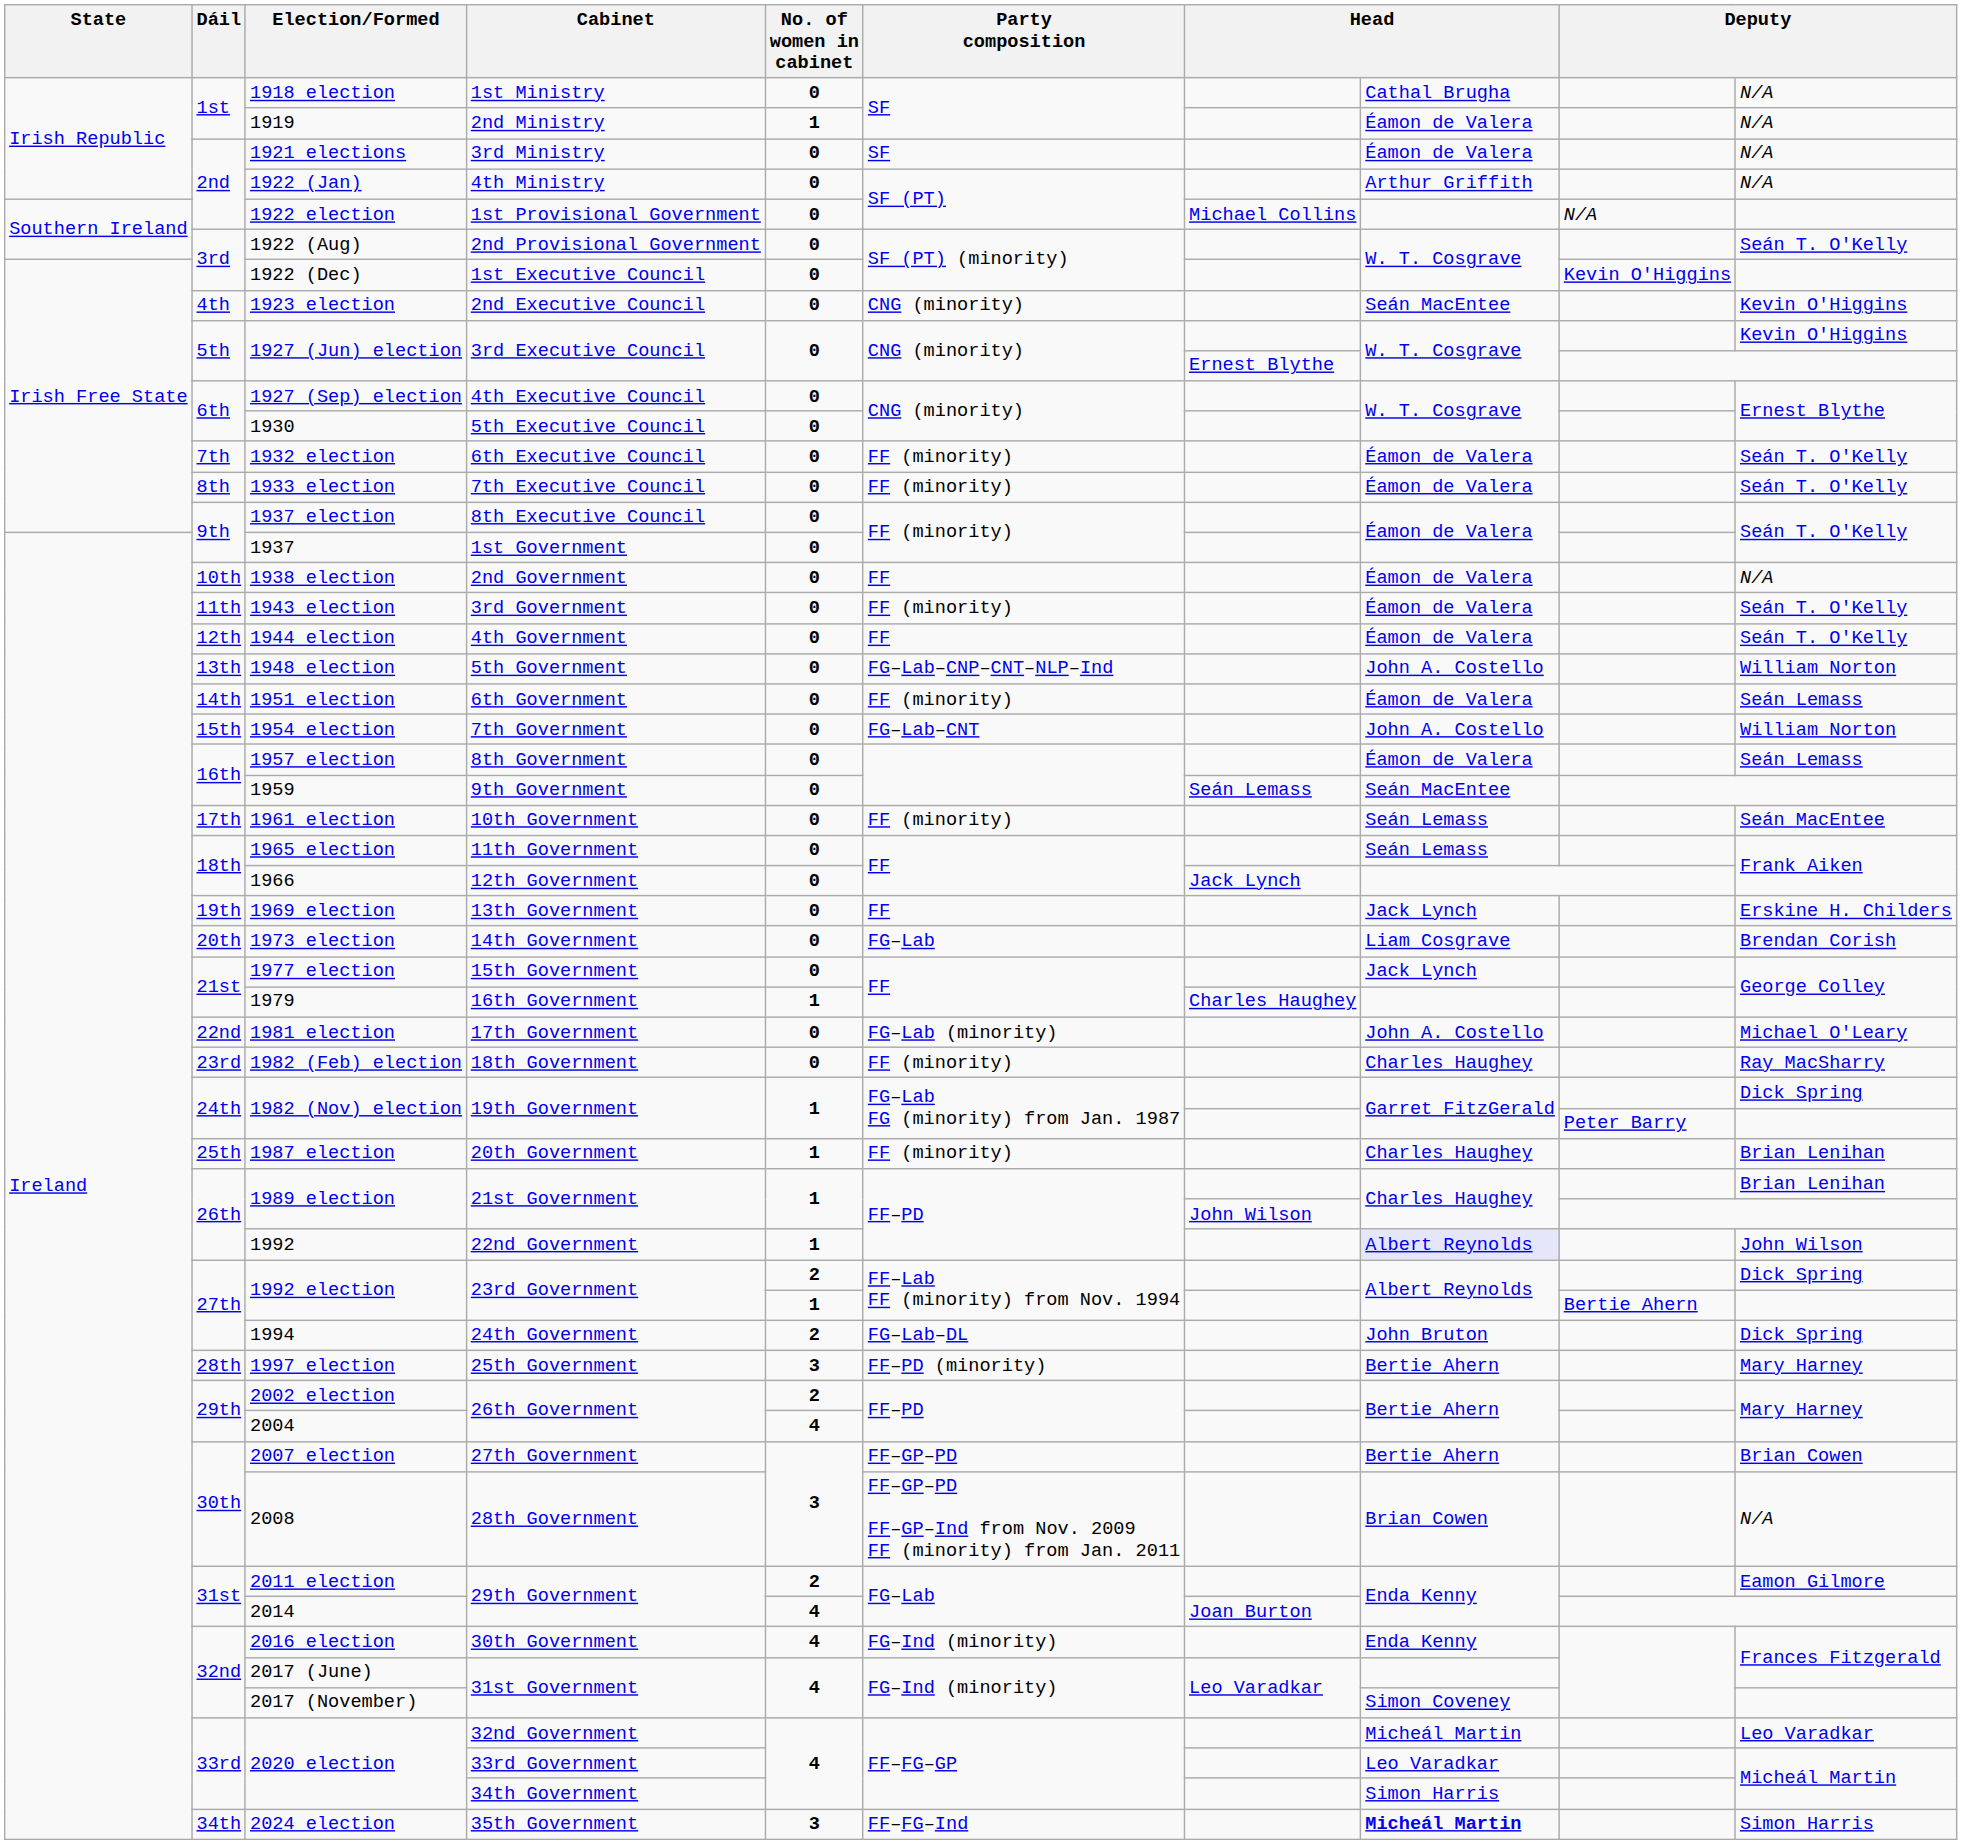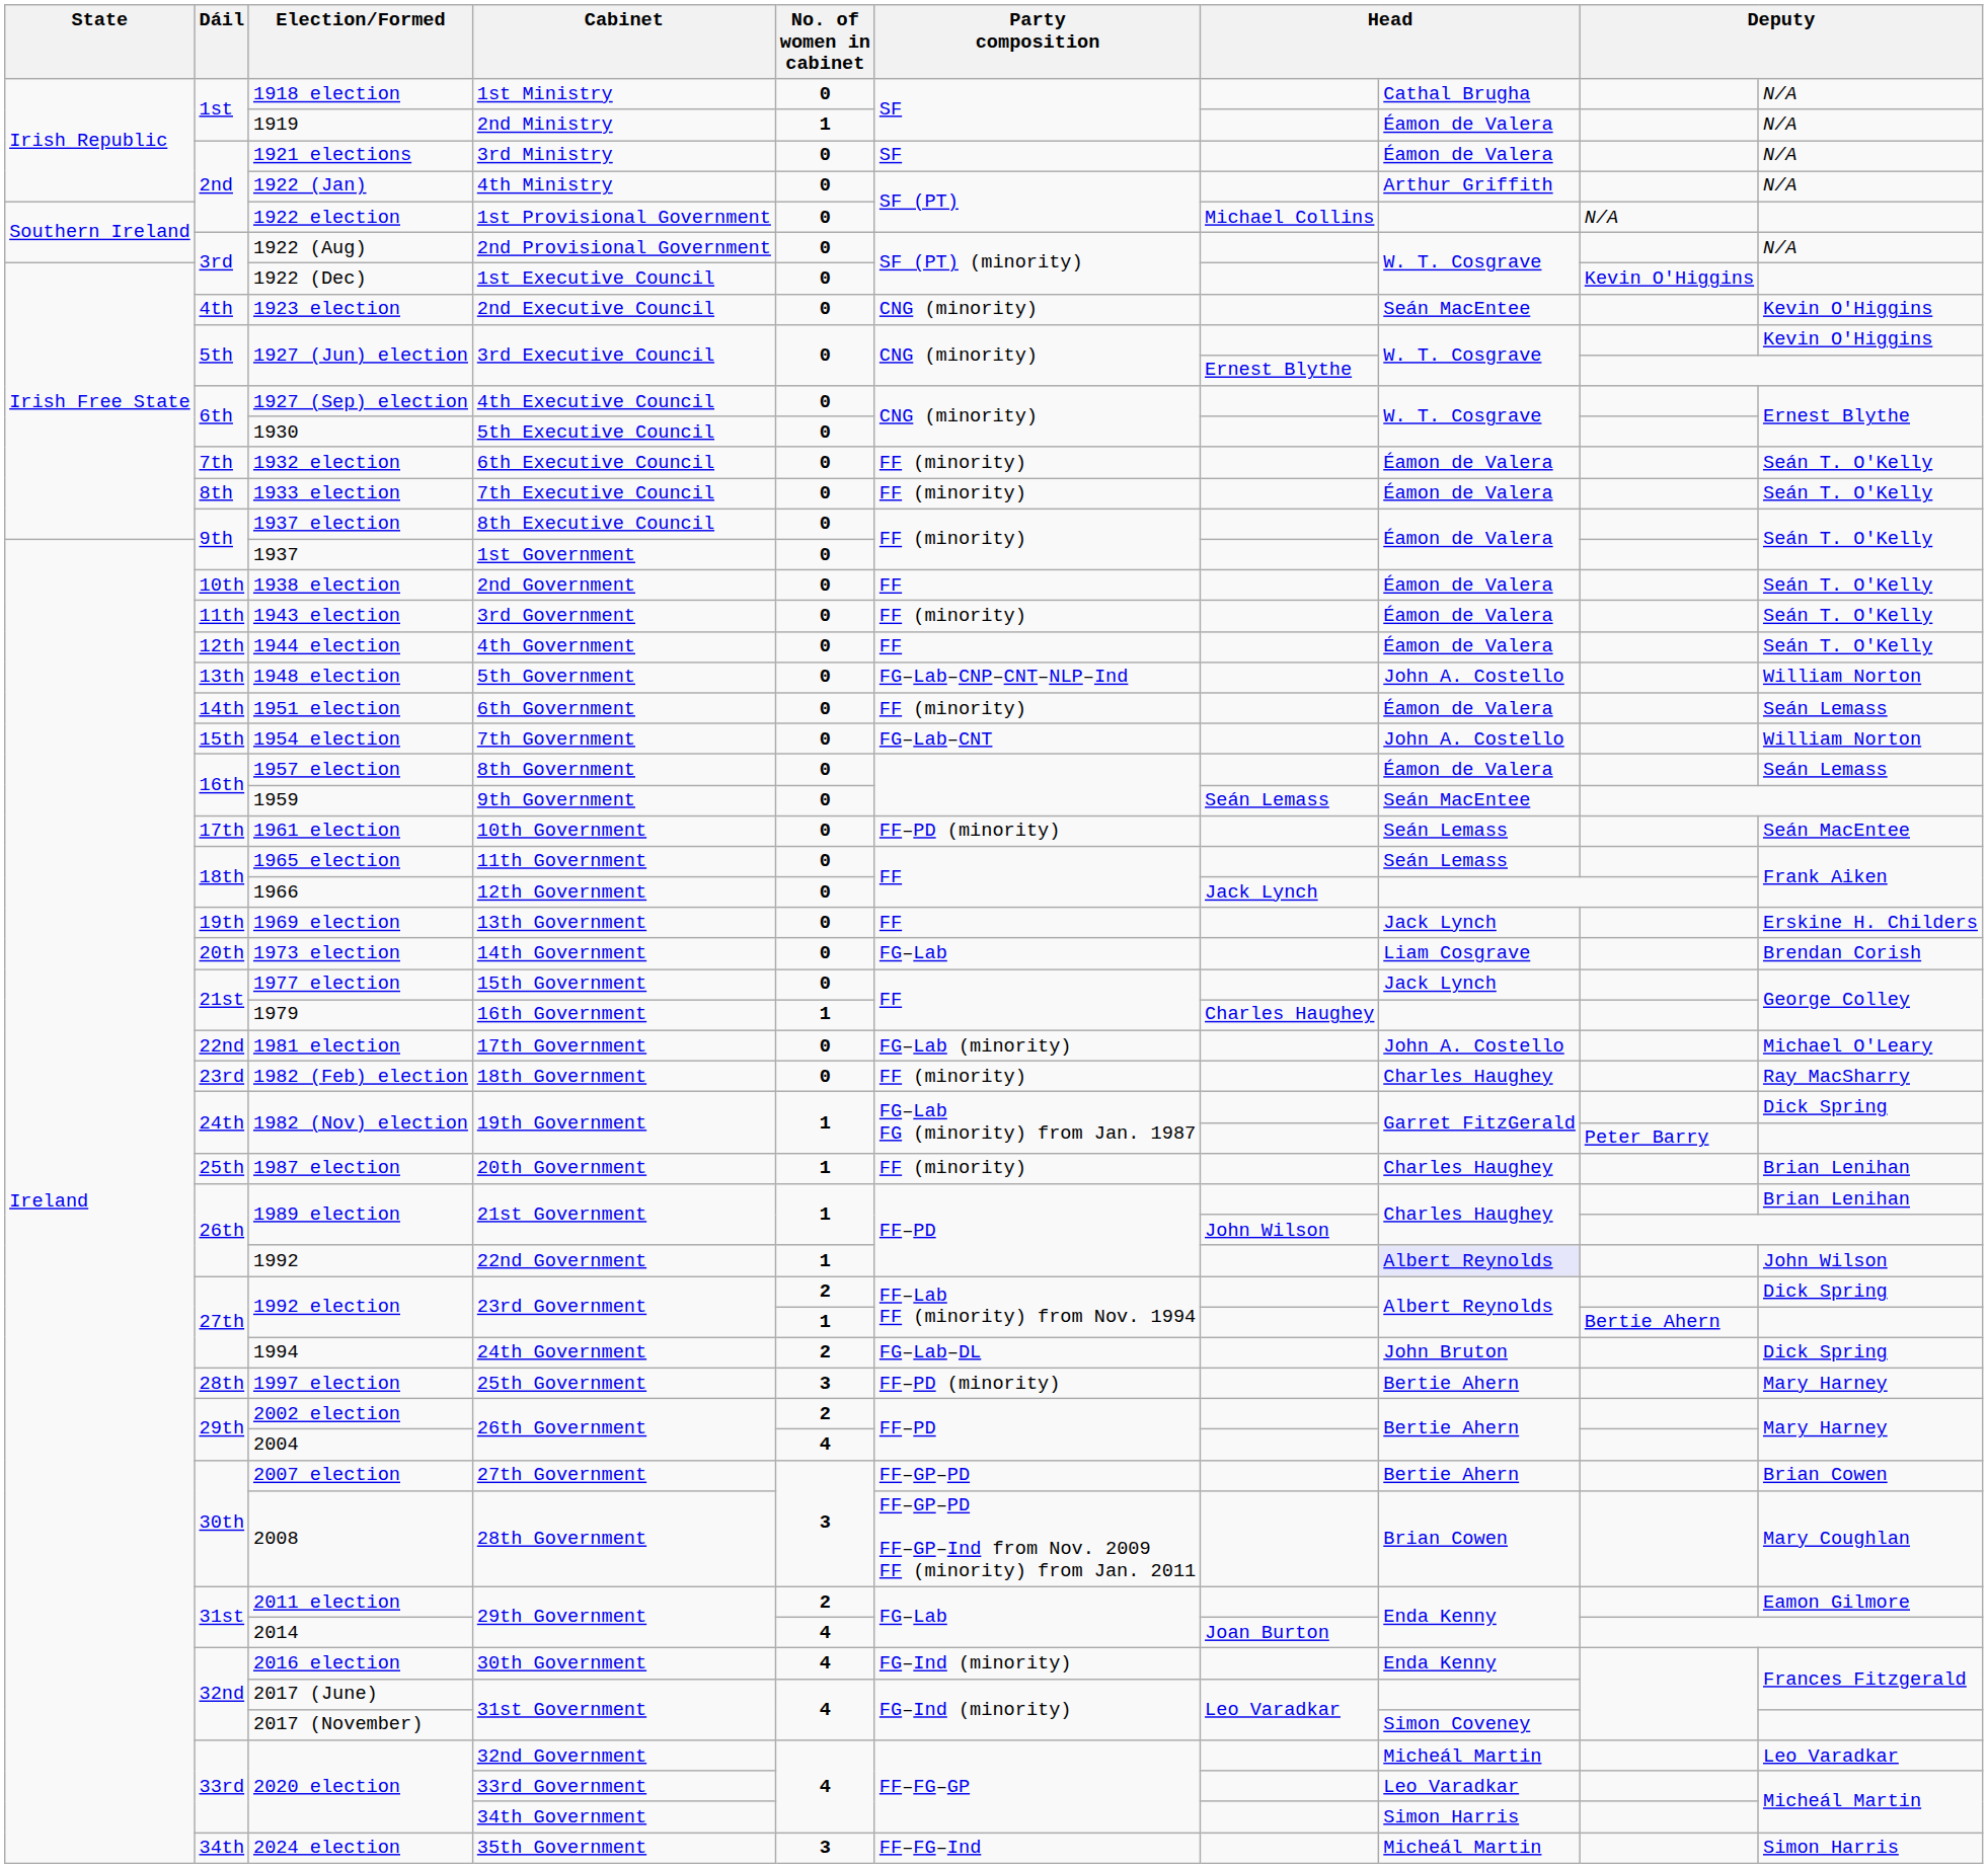1922 (Aug) | column 10: Seán T. O'Kelly -> N/A
1938 election | column 10: N/A -> Seán T. O'Kelly
1961 election | Party composition: FF (minority) -> FF–PD (minority)
2008 | column 10: N/A -> Mary Coughlan
2024 election | column 8: bold -> normal
